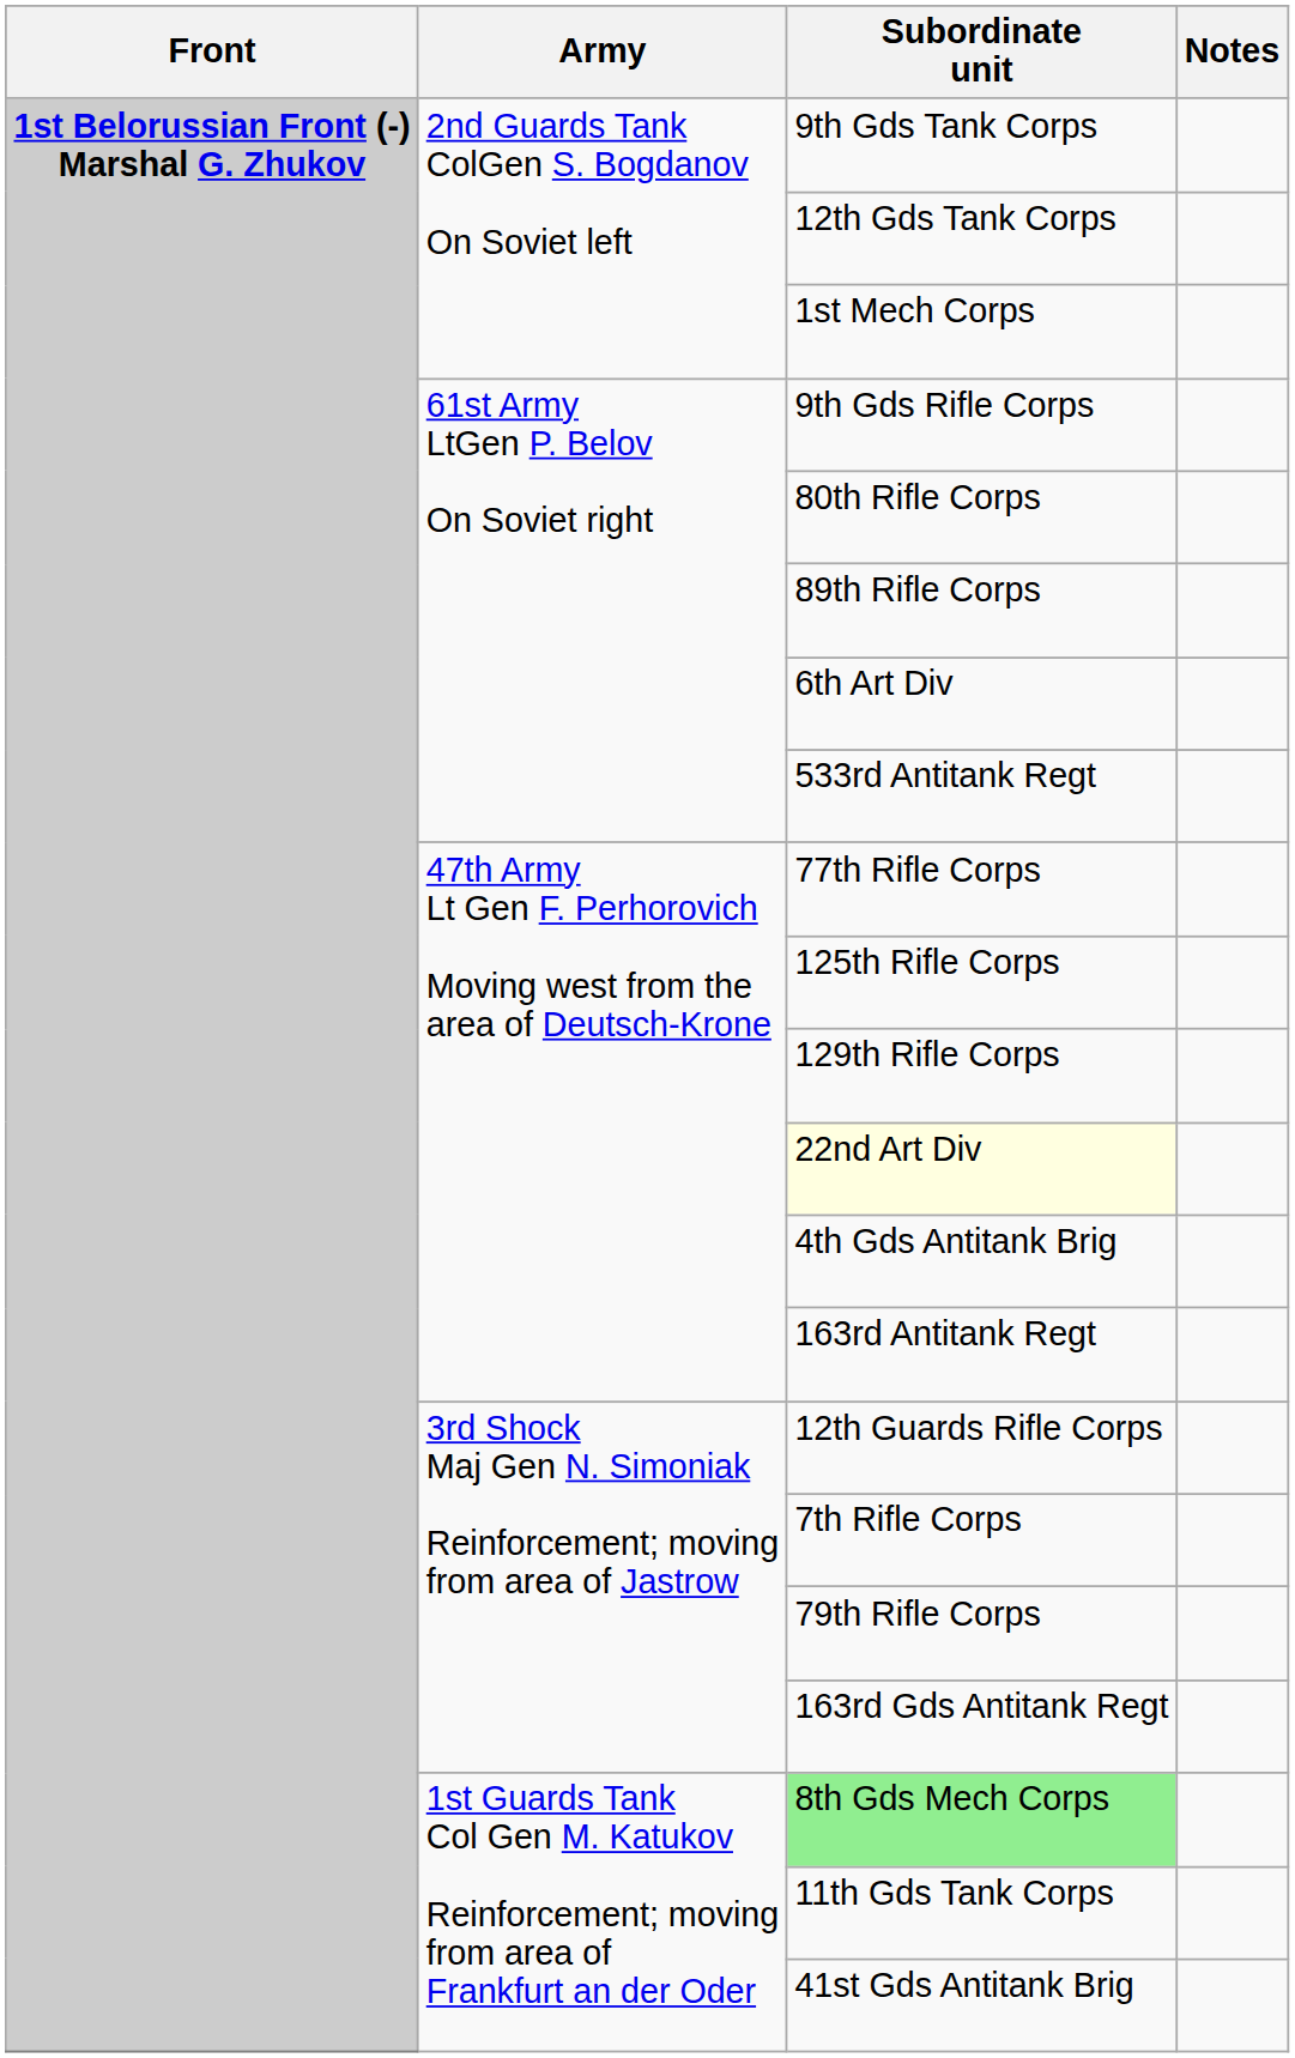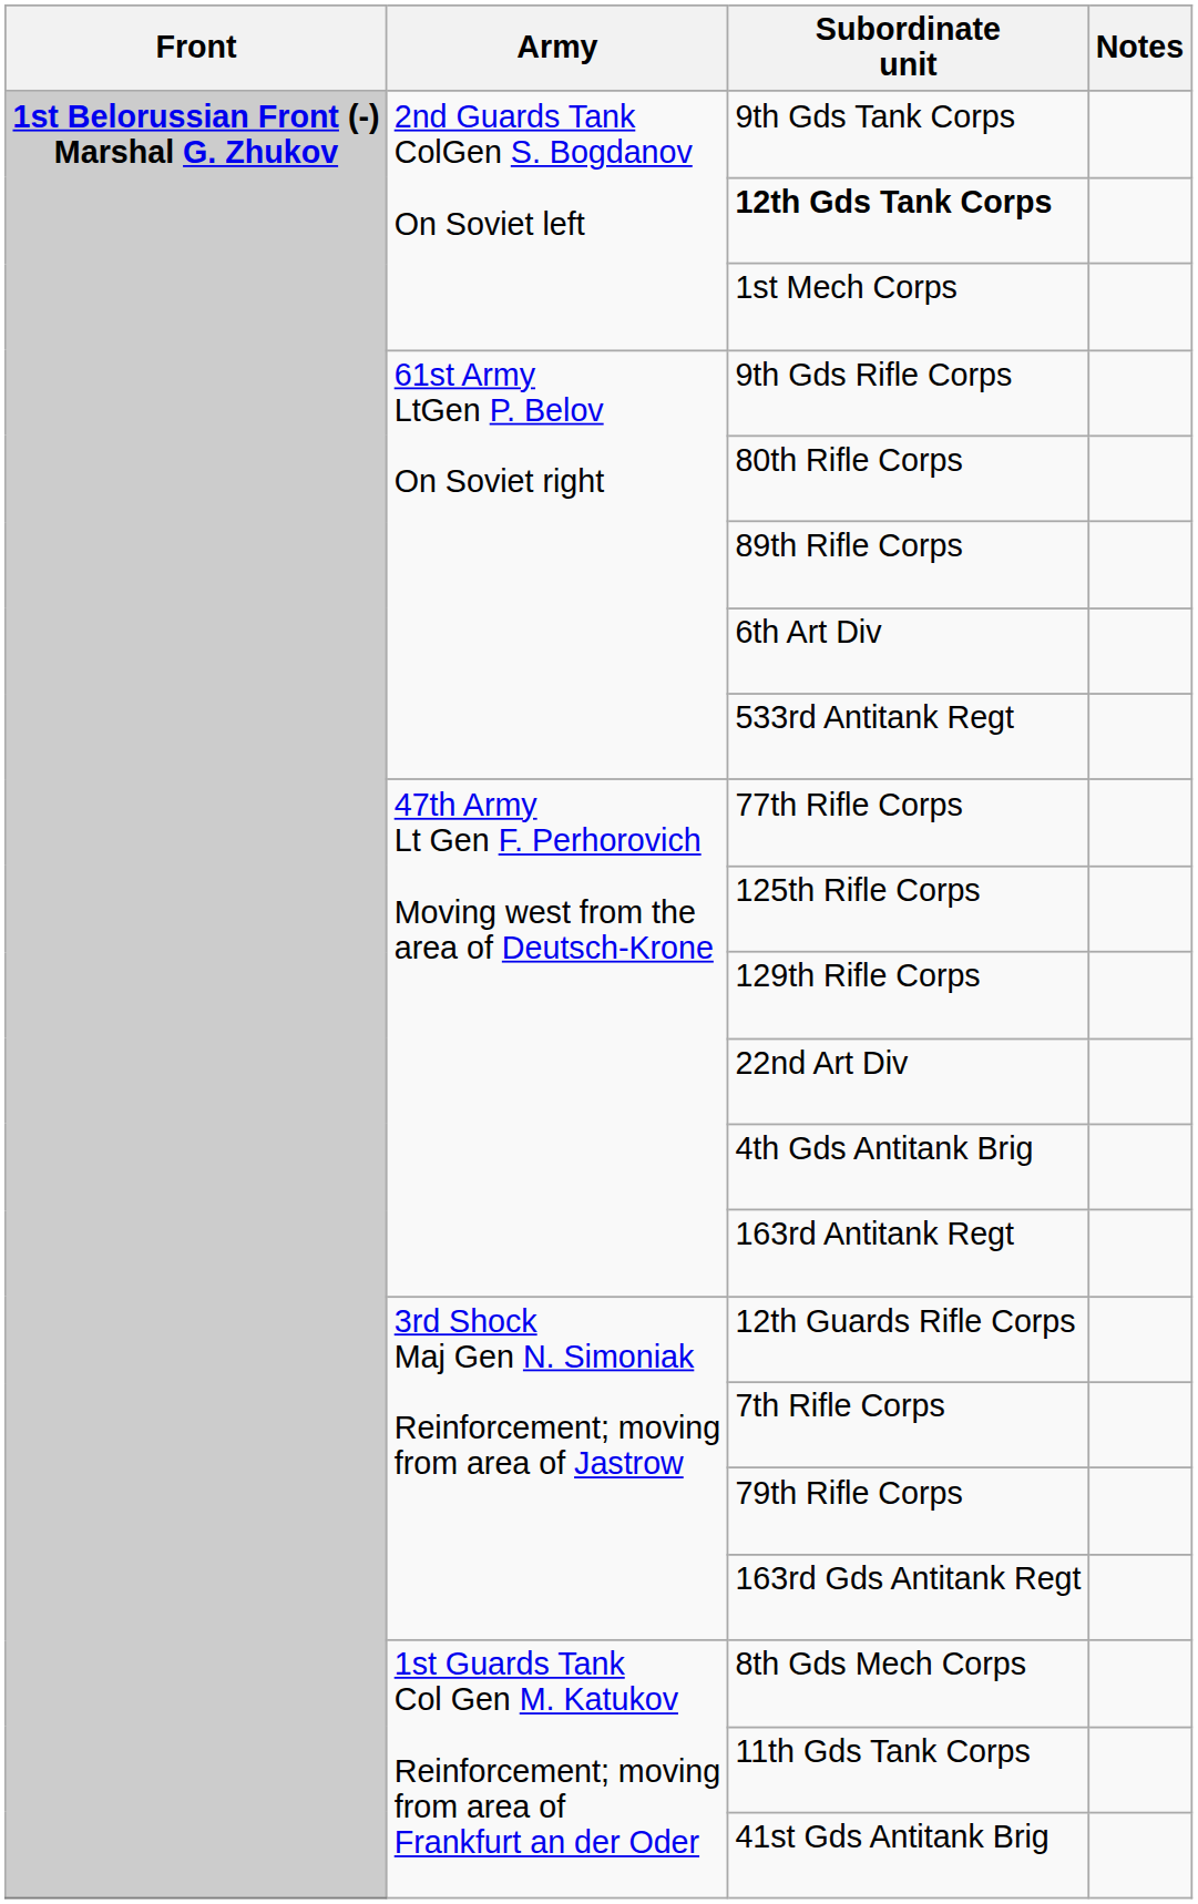12th Gds Tank Corps | Subordinate unit: normal -> bold
22nd Art Div | Subordinate unit: lightyellow background -> no background
8th Gds Mech Corps | Subordinate unit: lightgreen background -> no background
